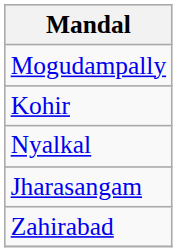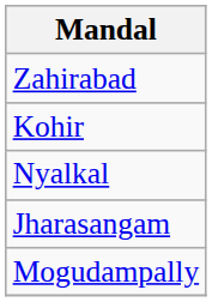row 2 | column 1: Mogudampally -> Zahirabad
row 6 | column 1: Zahirabad -> Mogudampally
